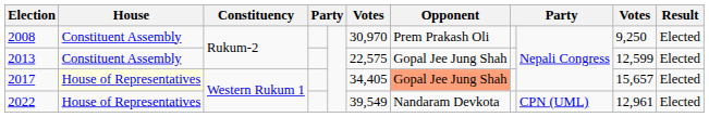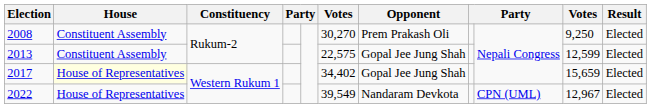2008 | column 6: 30,970 -> 30,270
2017 | column 6: 34,405 -> 34,402
2017 | Opponent: lightsalmon background -> no background
2017 | column 10: 15,657 -> 15,659
2022 | column 10: 12,961 -> 12,967
